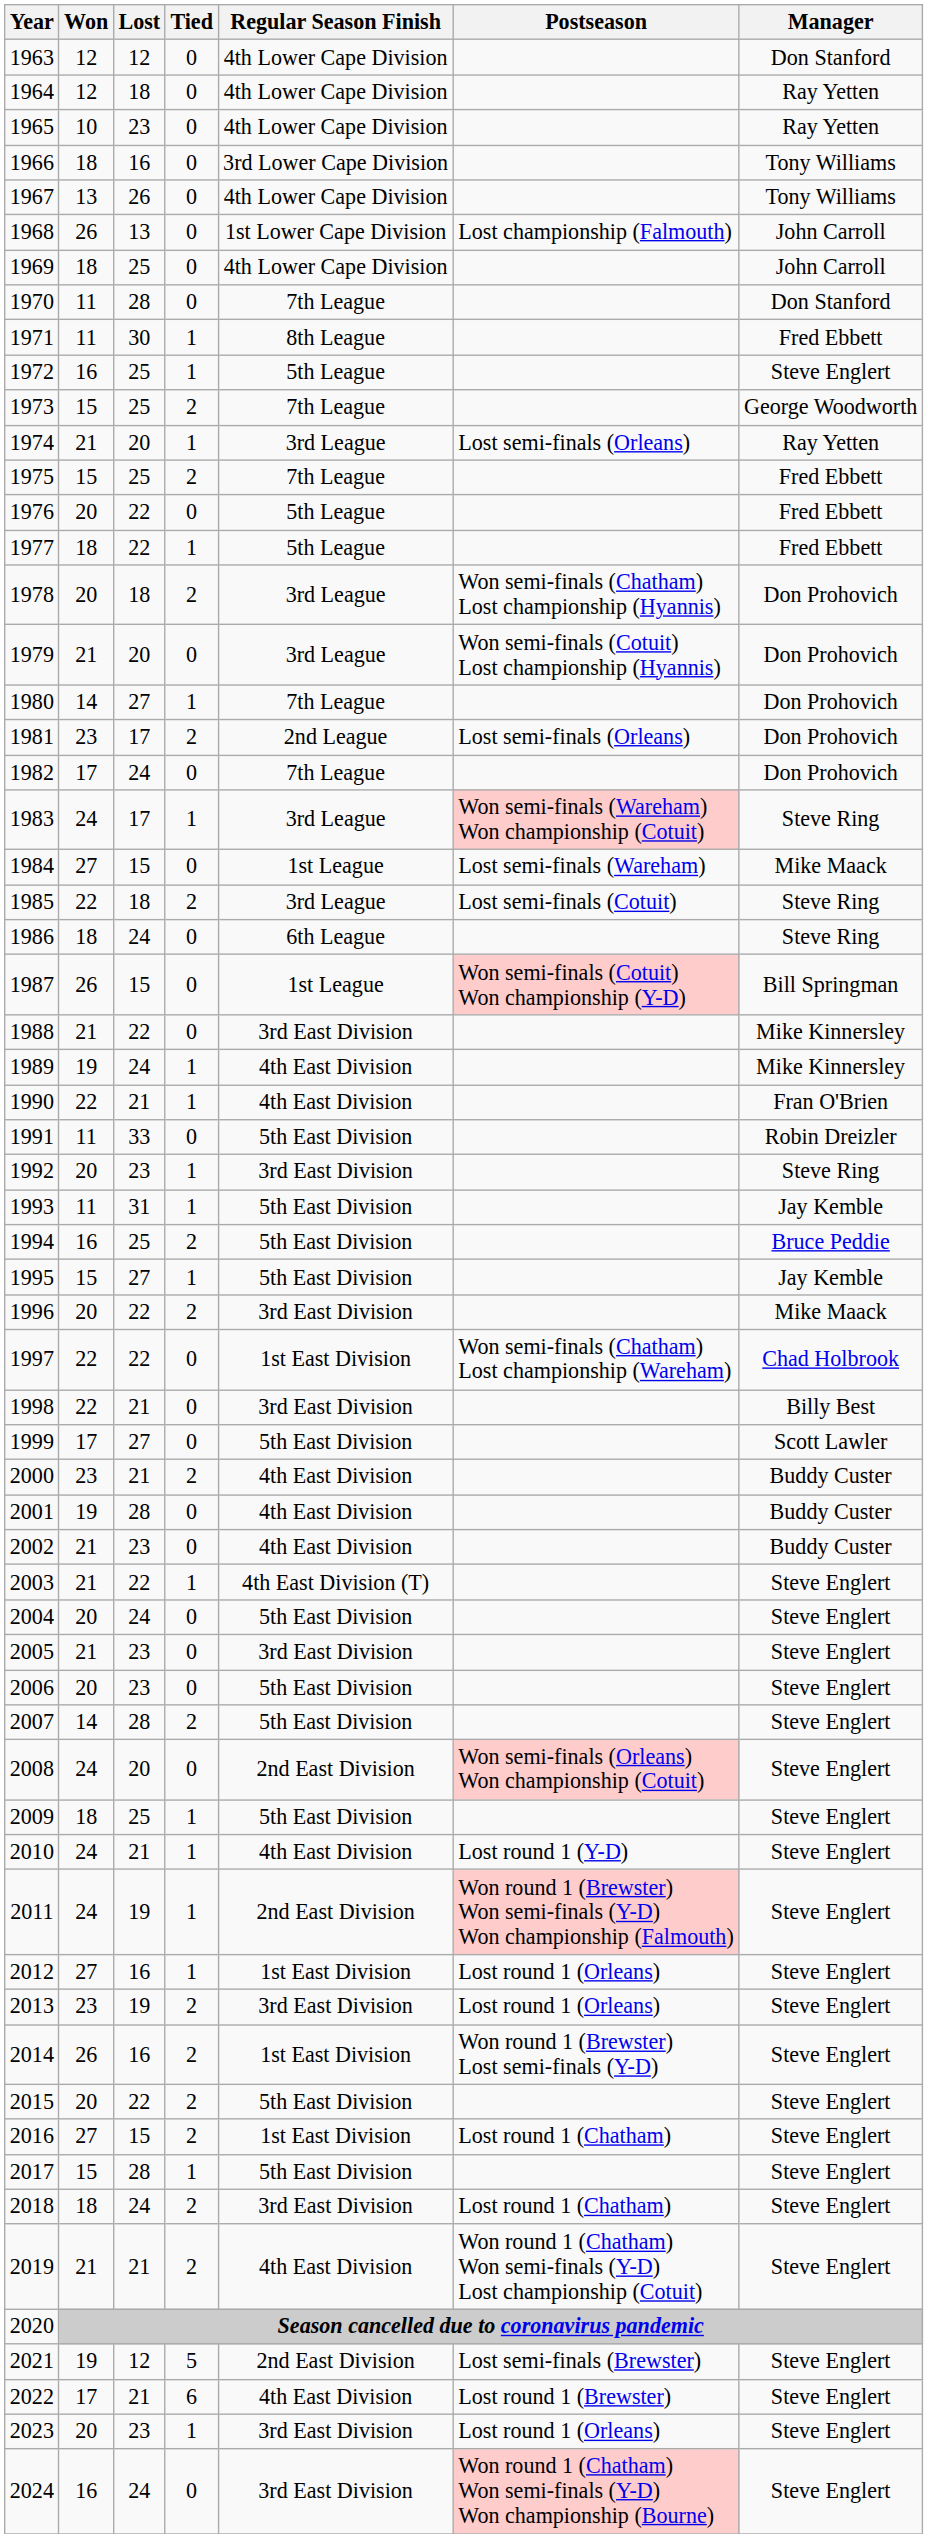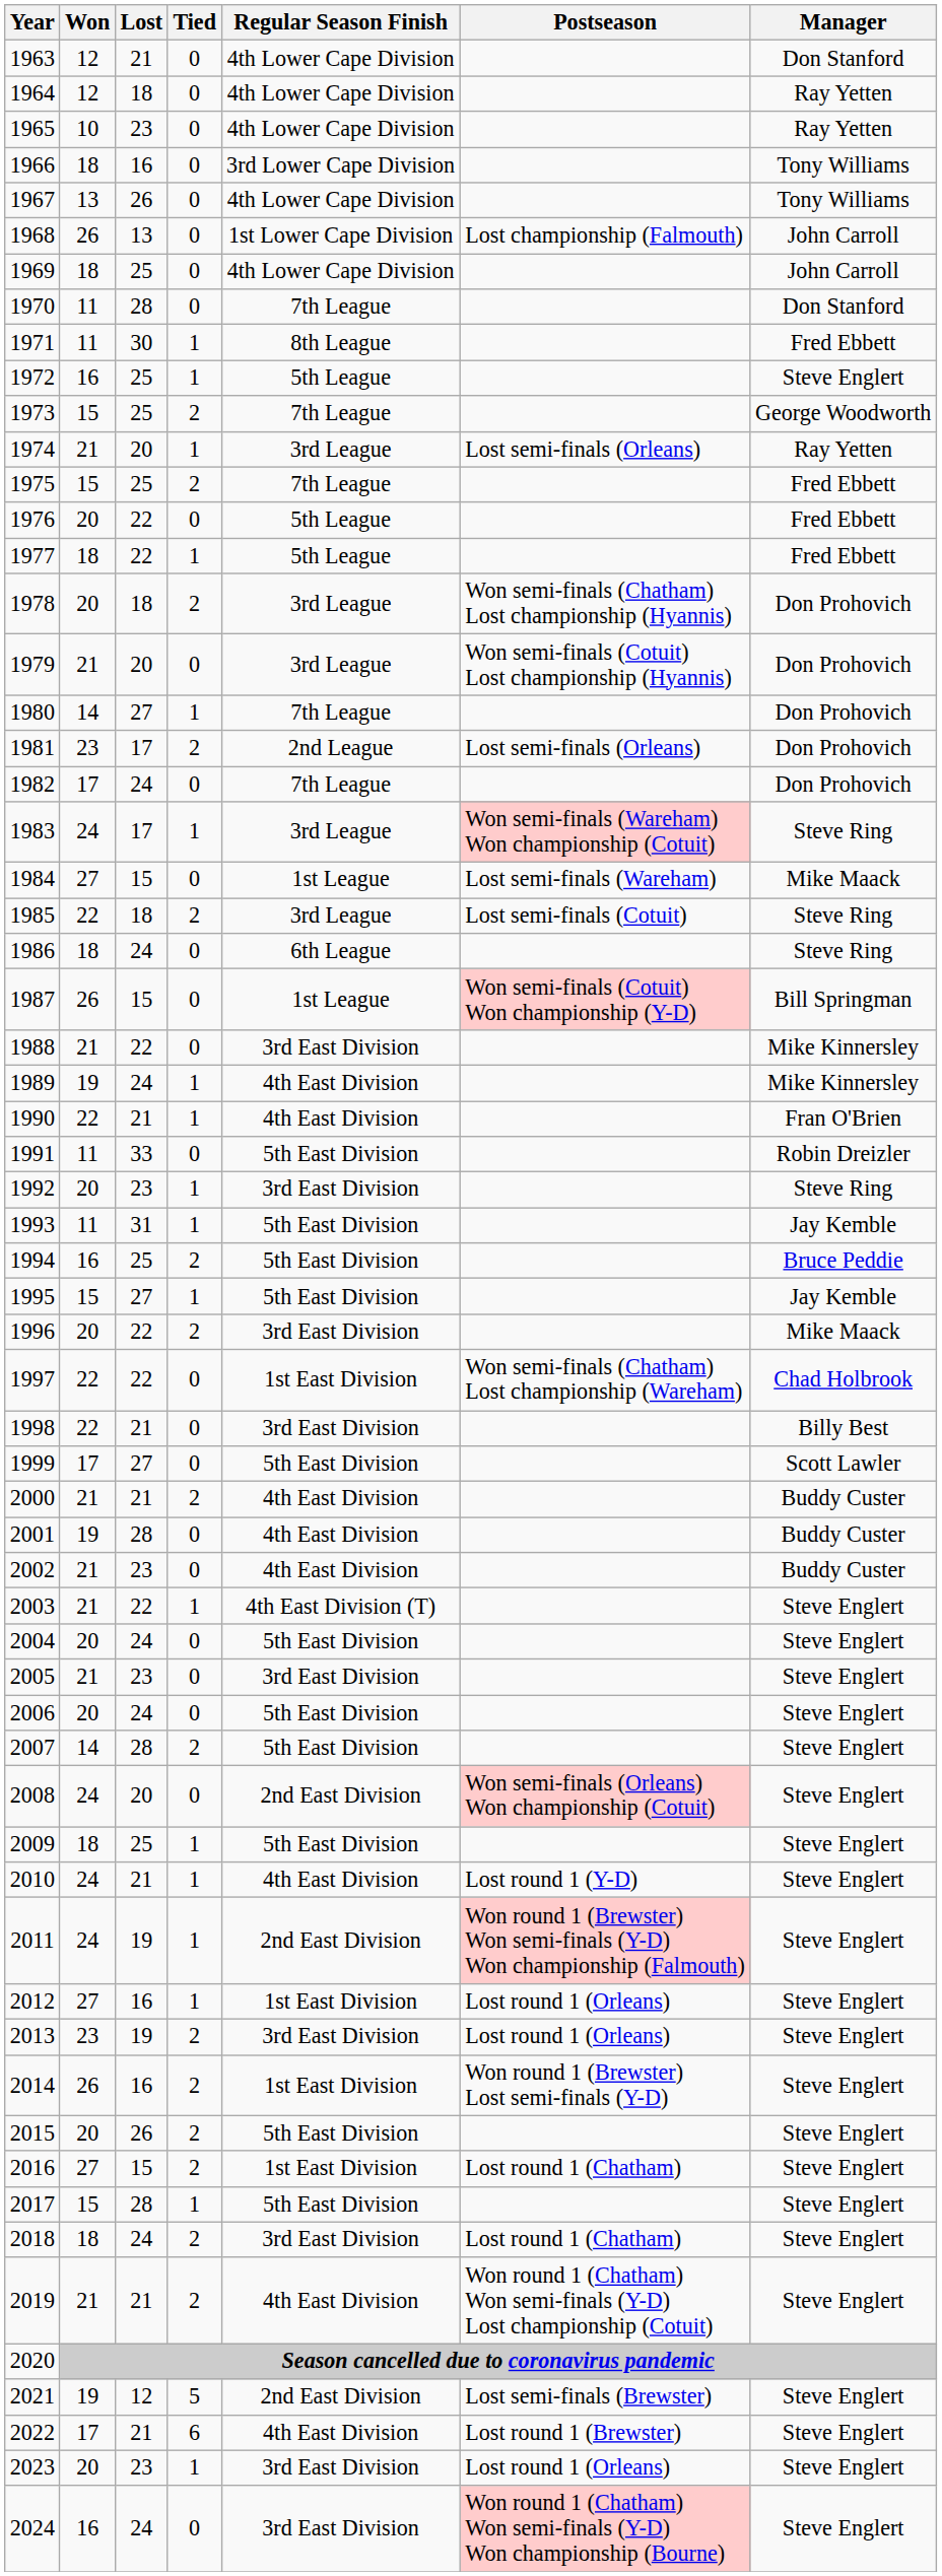1963 | Lost: 12 -> 21
2000 | Won: 23 -> 21
2006 | Lost: 23 -> 24
2015 | Lost: 22 -> 26
